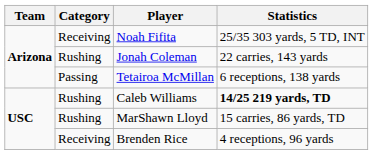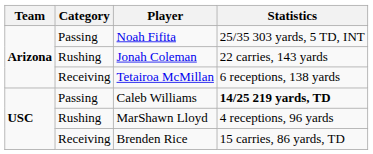Noah Fifita | Category: Receiving -> Passing
Tetairoa McMillan | Category: Passing -> Receiving
Caleb Williams | Category: Rushing -> Passing
MarShawn Lloyd | Statistics: 15 carries, 86 yards, TD -> 4 receptions, 96 yards
Brenden Rice | Statistics: 4 receptions, 96 yards -> 15 carries, 86 yards, TD
